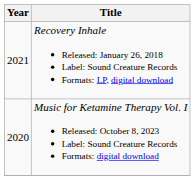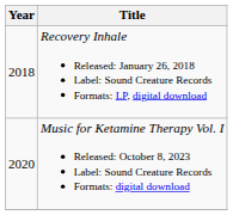row 2 | Year: 2021 -> 2018
